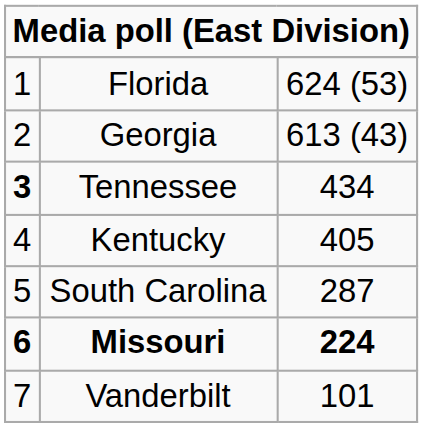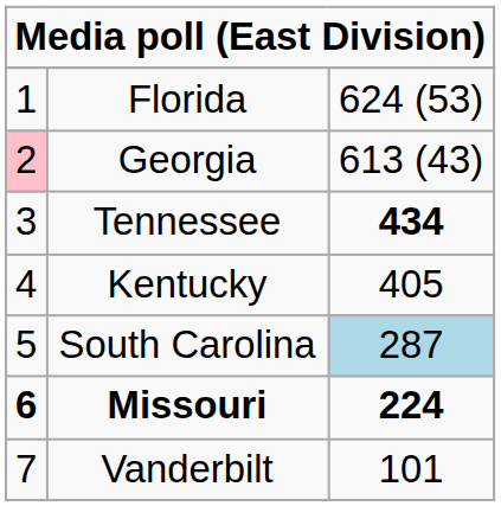Georgia | column 1: no background -> pink background
Tennessee | column 1: bold -> normal
Tennessee | column 3: normal -> bold
South Carolina | column 3: no background -> lightblue background
